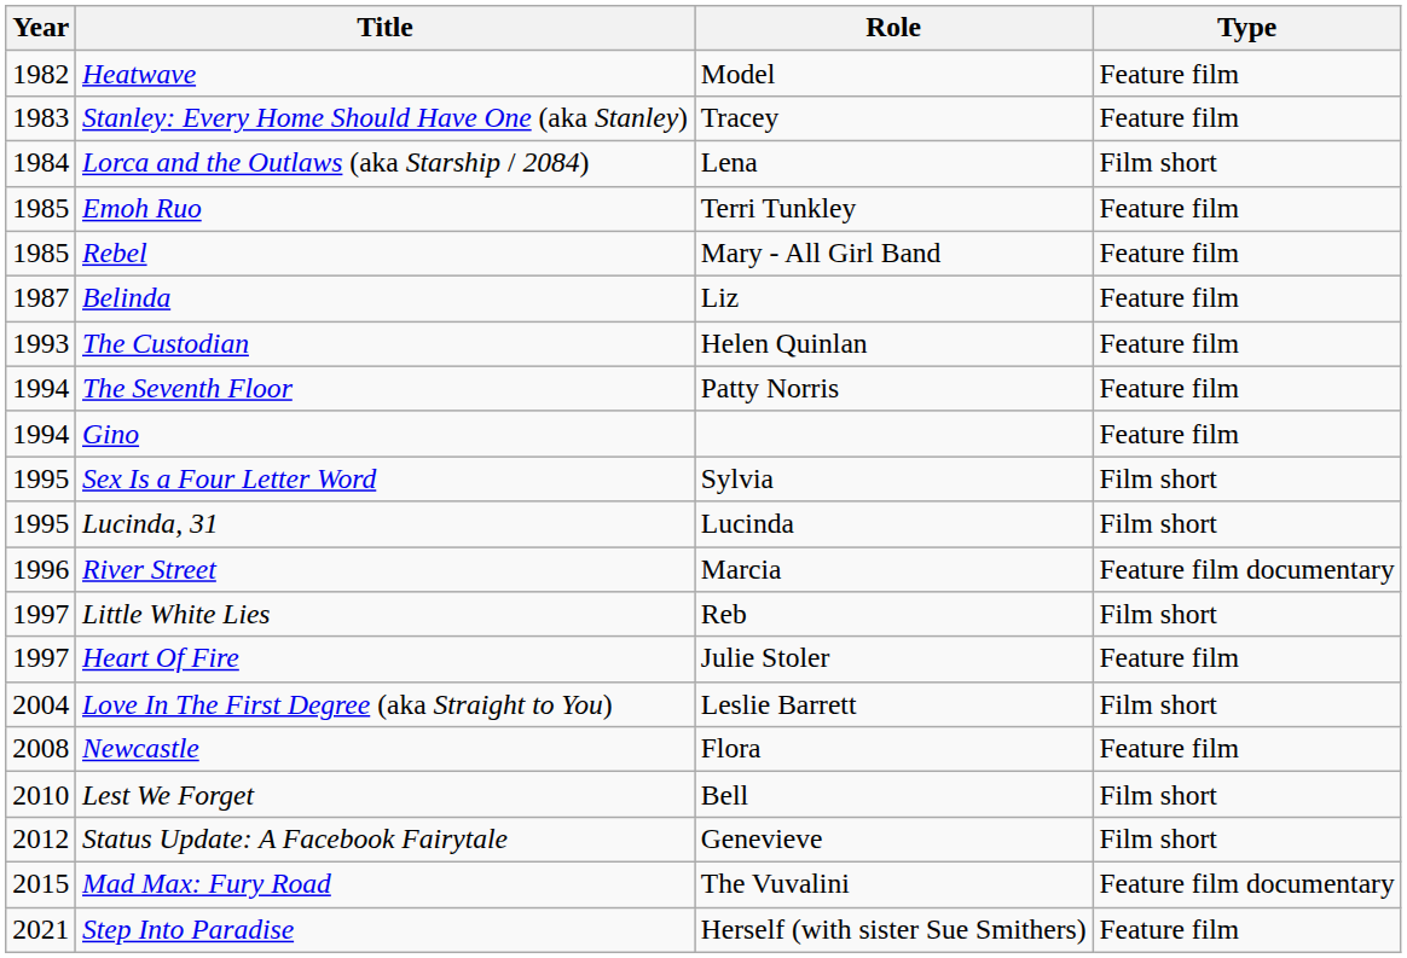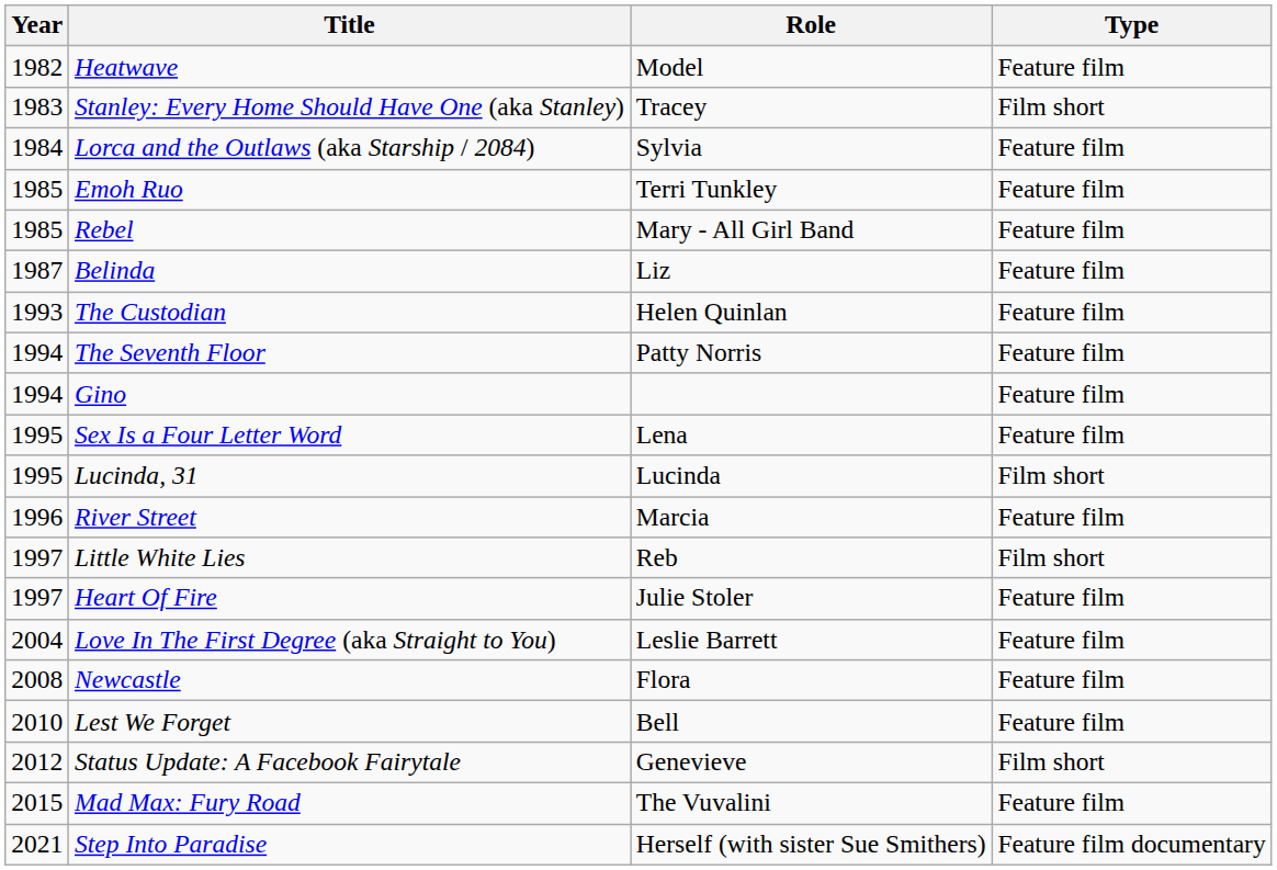Stanley: Every Home Should Have One (aka Stanley) | Type: Feature film -> Film short
Lorca and the Outlaws (aka Starship / 2084) | Role: Lena -> Sylvia
Lorca and the Outlaws (aka Starship / 2084) | Type: Film short -> Feature film
Sex Is a Four Letter Word | Role: Sylvia -> Lena
Sex Is a Four Letter Word | Type: Film short -> Feature film
River Street | Type: Feature film documentary -> Feature film
Love In The First Degree (aka Straight to You) | Type: Film short -> Feature film
Lest We Forget | Type: Film short -> Feature film
Mad Max: Fury Road | Type: Feature film documentary -> Feature film
Step Into Paradise | Type: Feature film -> Feature film documentary
